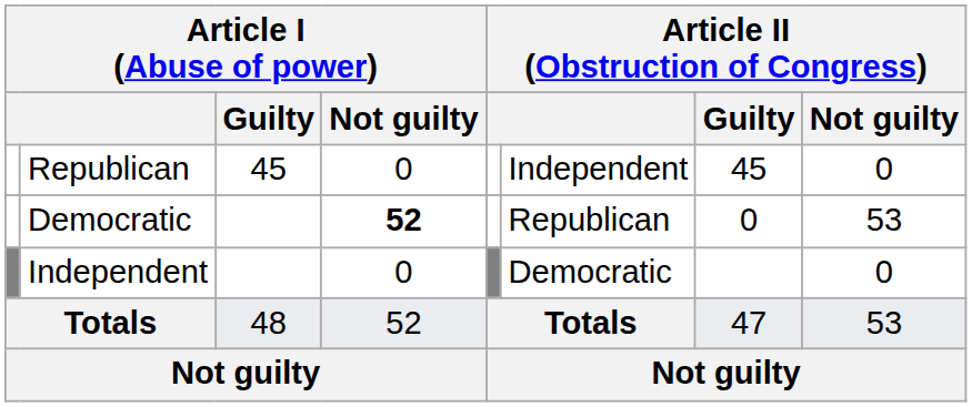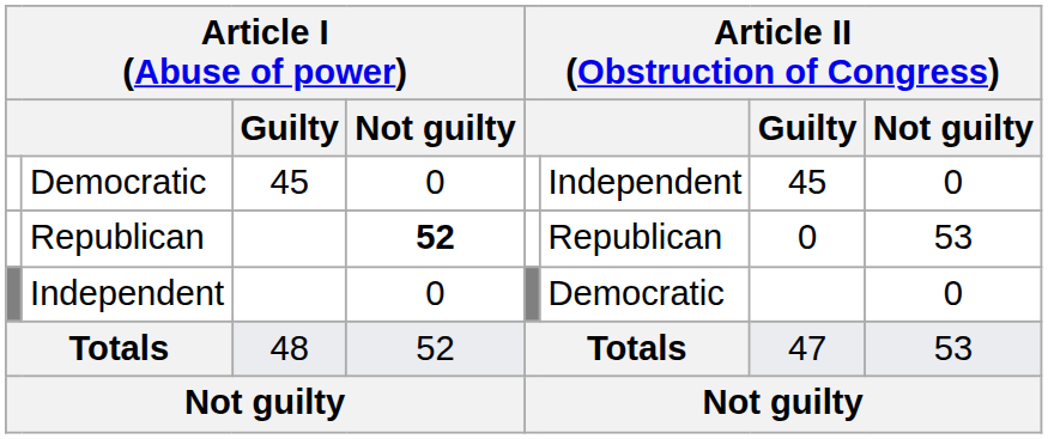row 3 | column 2: Republican -> Democratic
row 4 | column 2: Democratic -> Republican
